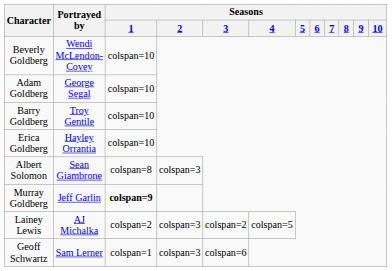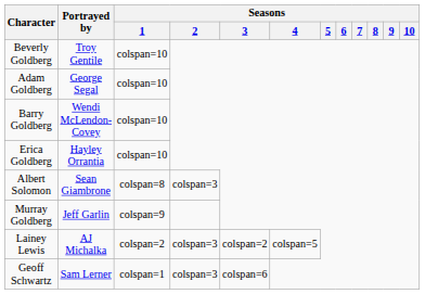Beverly Goldberg | Portrayed by: Wendi McLendon-Covey -> Troy Gentile
Barry Goldberg | Portrayed by: Troy Gentile -> Wendi McLendon-Covey
Murray Goldberg | Seasons / 1: bold -> normal
